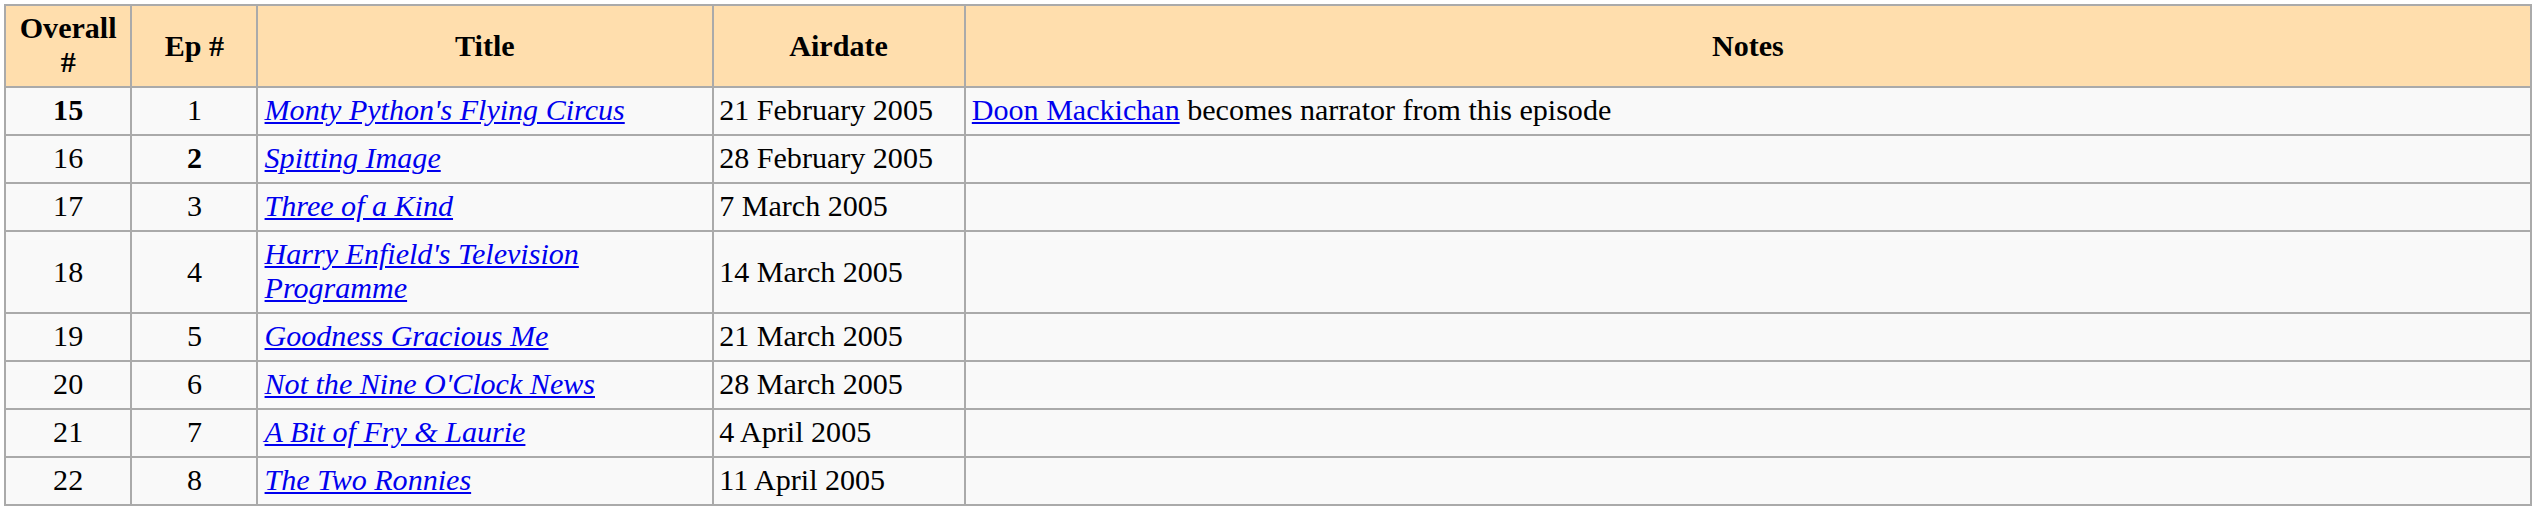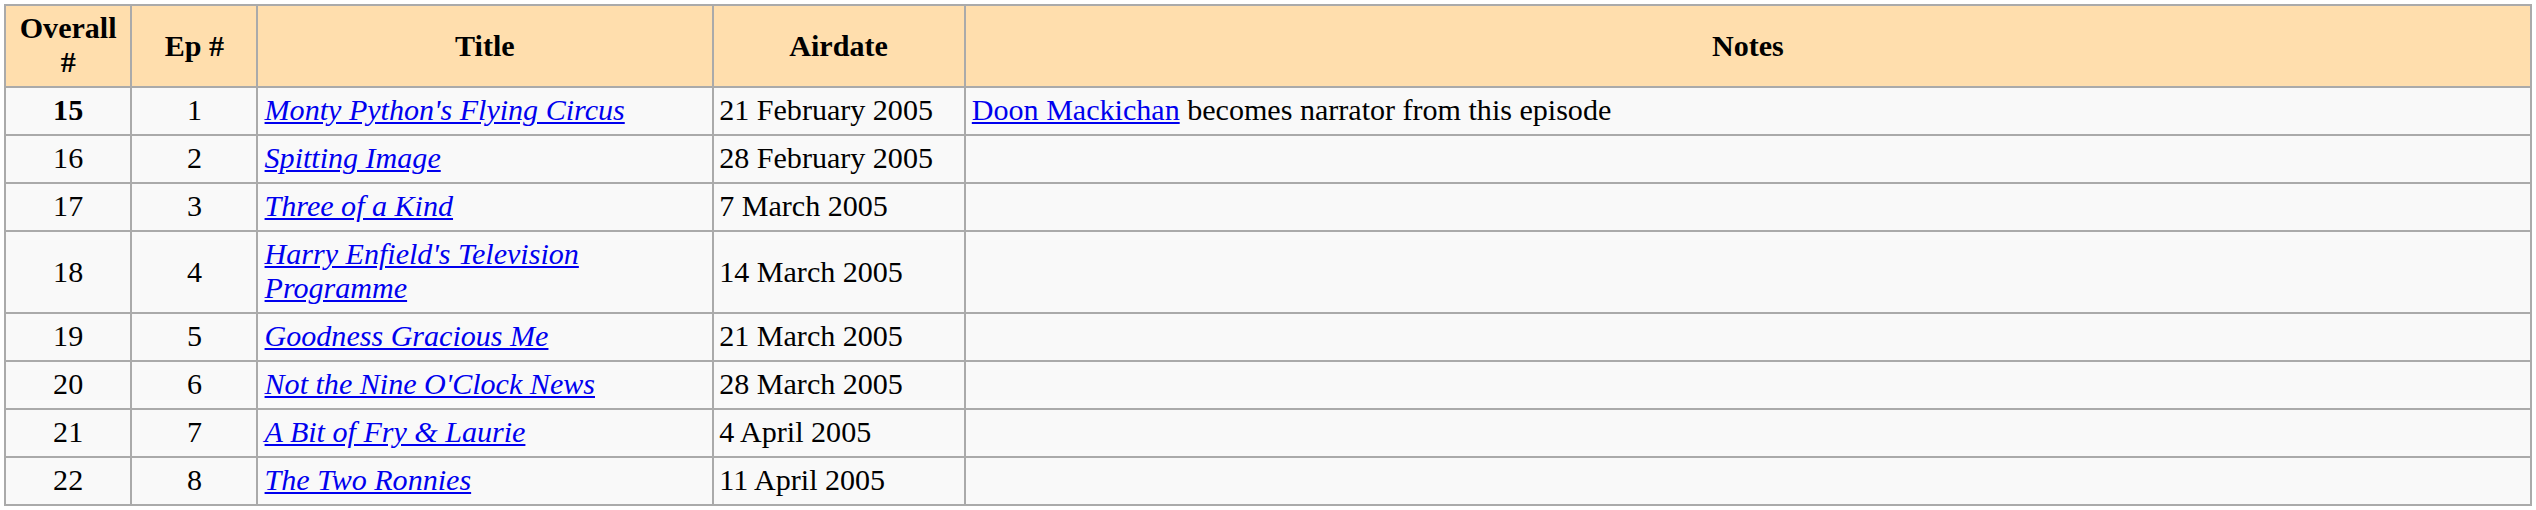Spitting Image | Ep #: bold -> normal
